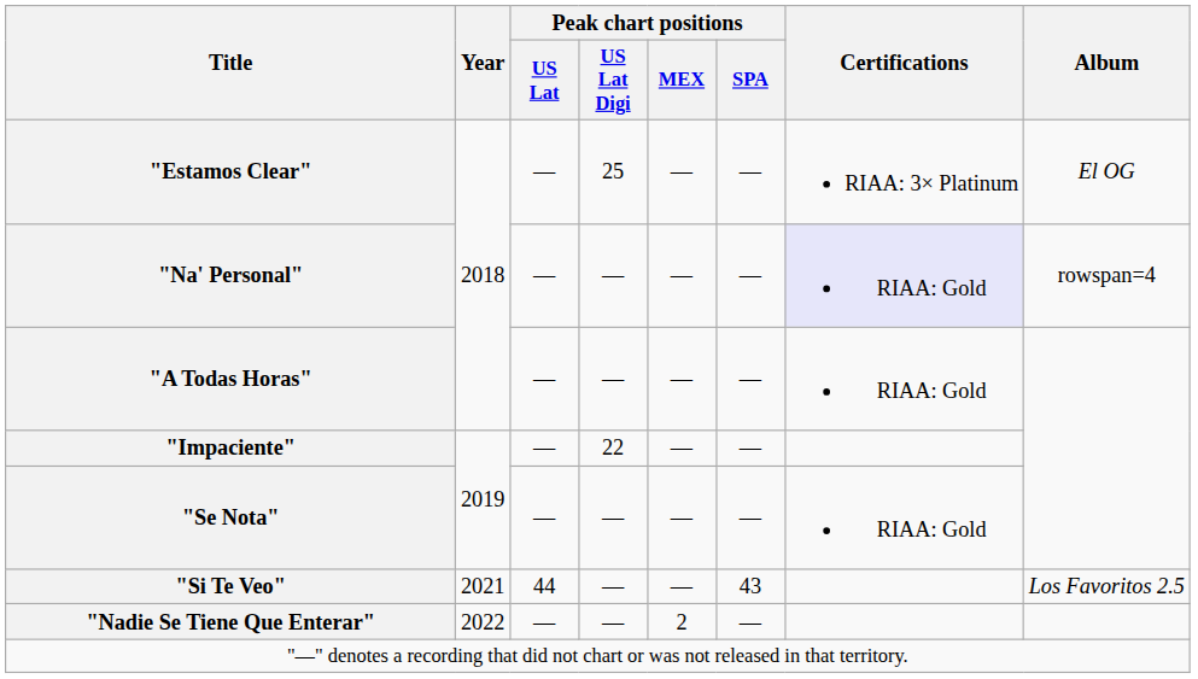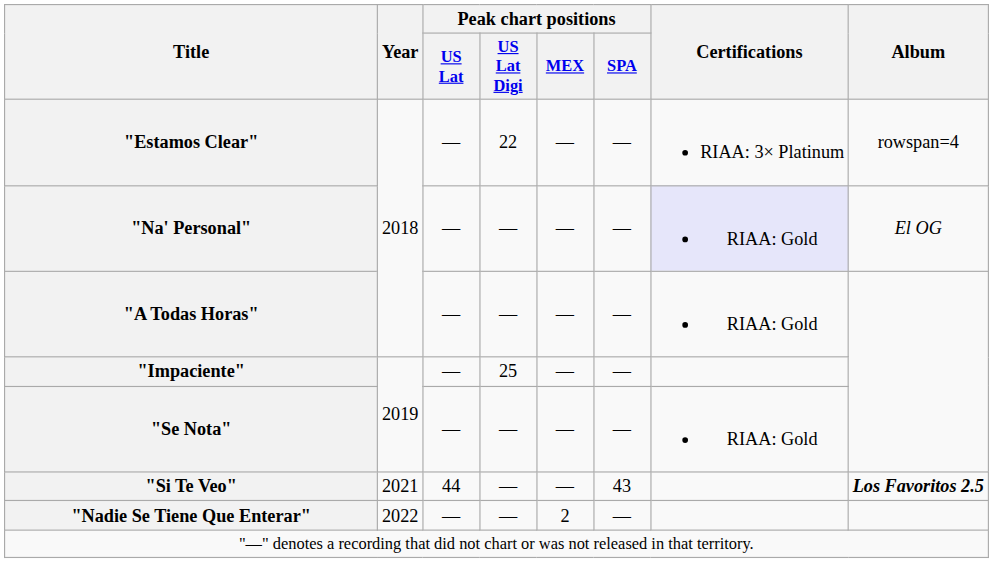"Estamos Clear" | Peak chart positions / US Lat Digi: 25 -> 22
"Estamos Clear" | Album: El OG -> rowspan=4
"Na' Personal" | Album: rowspan=4 -> El OG
"Impaciente" | Peak chart positions / US Lat Digi: 22 -> 25
"Si Te Veo" | Album: normal -> bold
